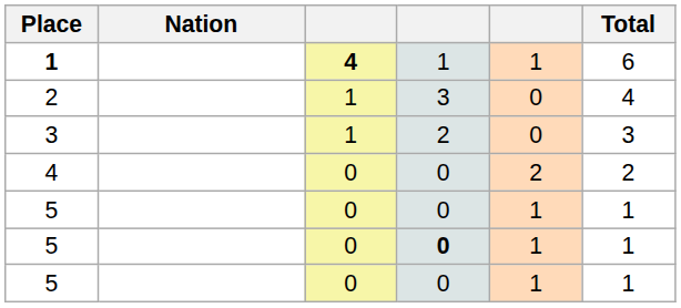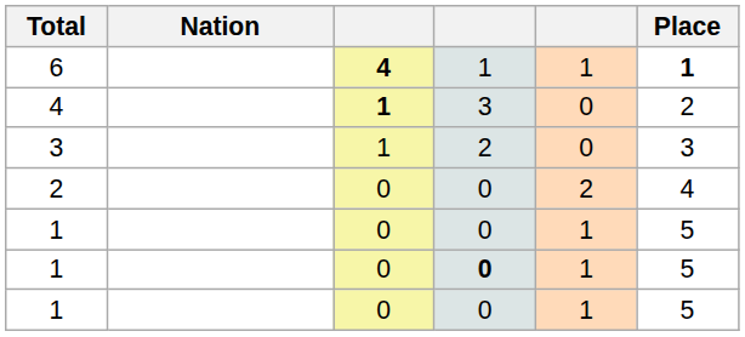columns swapped: Place <-> Total
row 3 | column 3: normal -> bold
